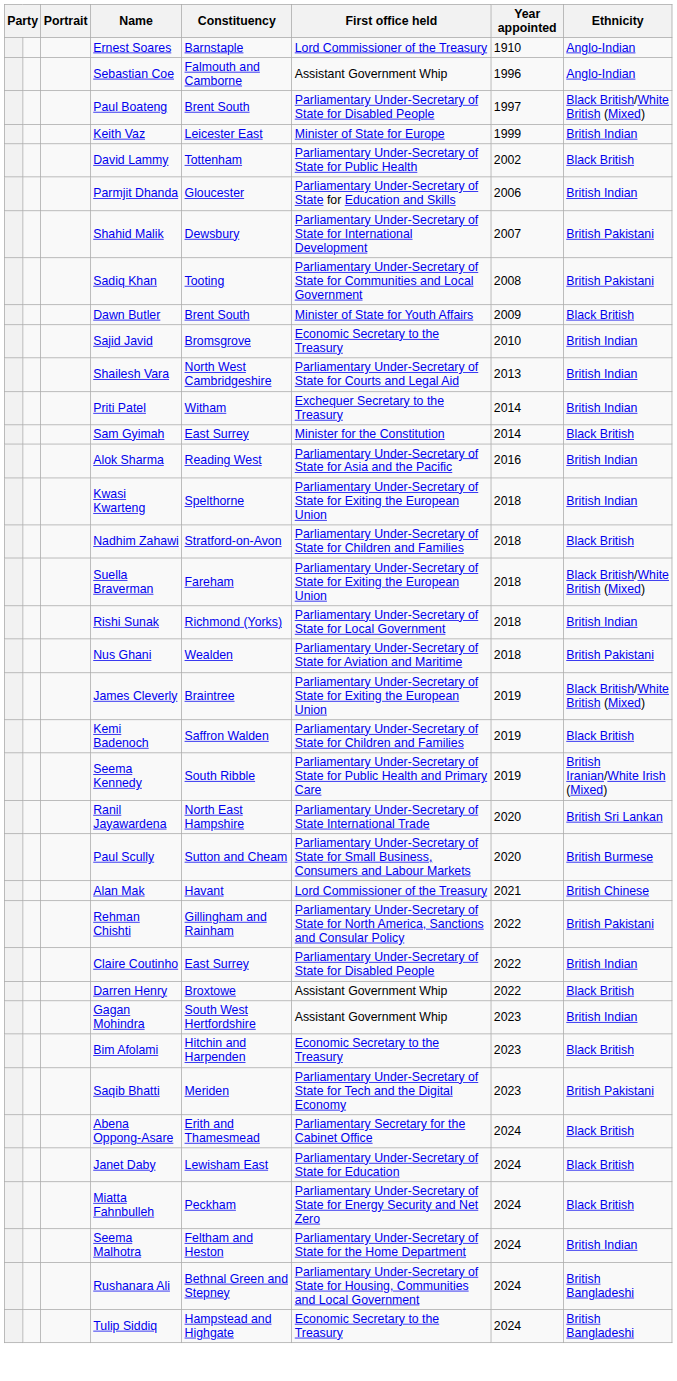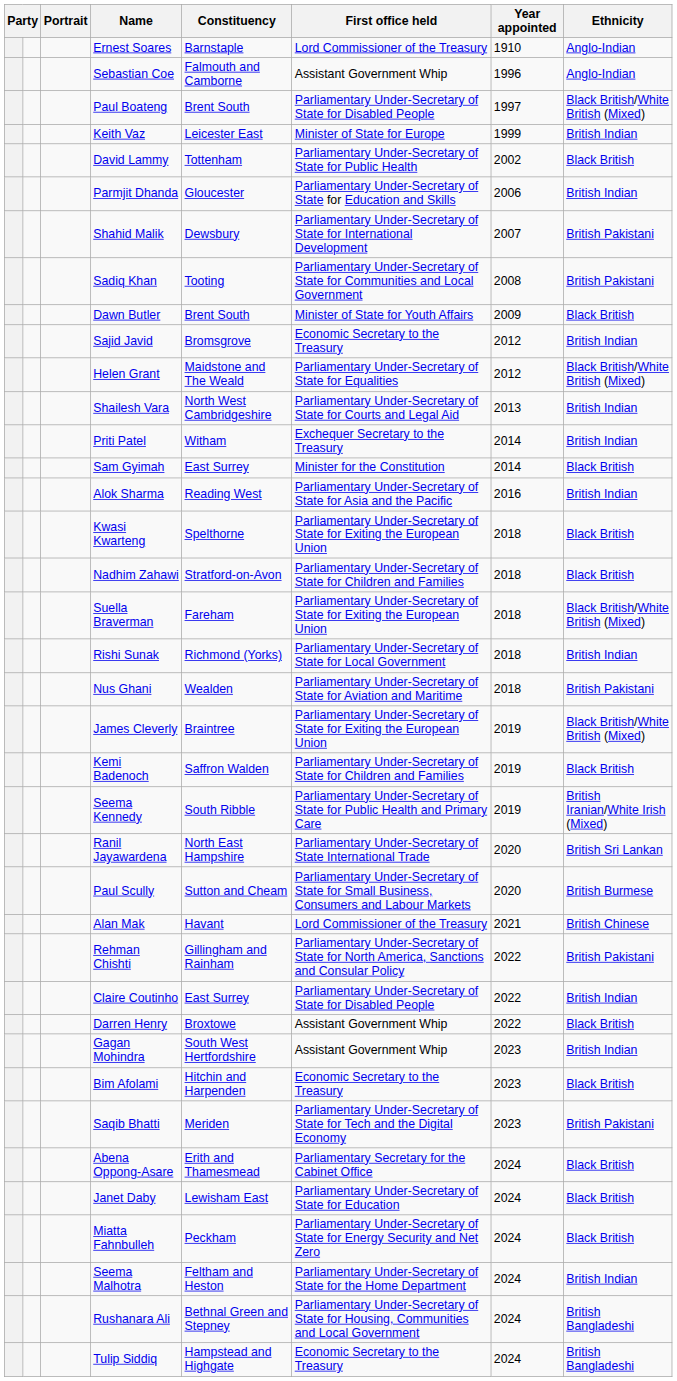Sajid Javid | Year appointed: 2010 -> 2012
+ row: Helen Grant | Maidstone and The Weald | Parliamentary Under-Secretary of State for Equalities | 2012 | Black British/White British (Mixed)
Kwasi Kwarteng | Ethnicity: British Indian -> Black British
